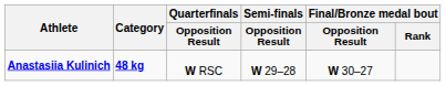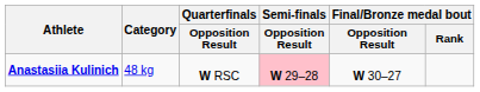Anastasiia Kulinich | Category: bold -> normal
Anastasiia Kulinich | Semi-finals / Opposition Result: no background -> pink background
